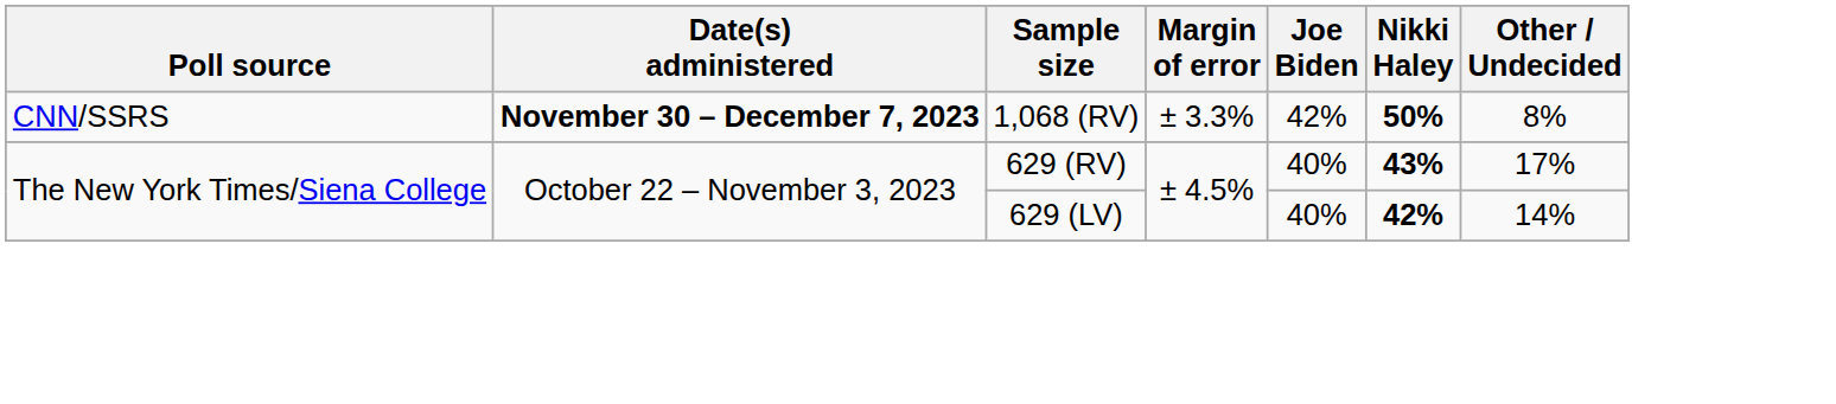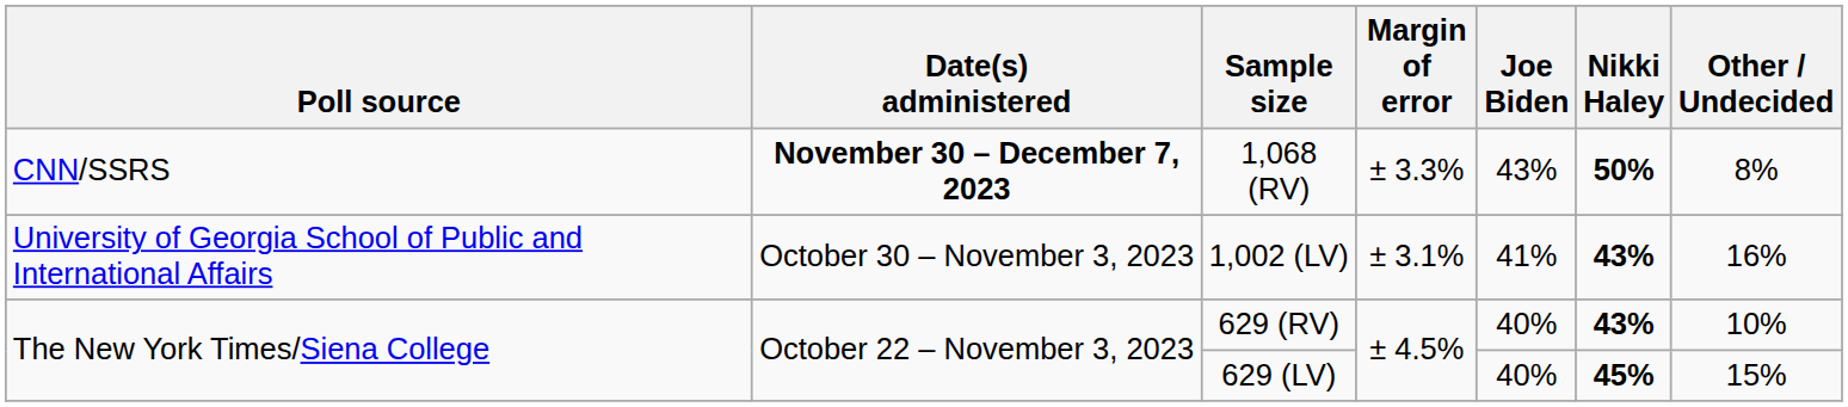1,068 (RV) | Joe Biden: 42% -> 43%
+ row: University of Georgia School of Public and International Affairs | October 30 – November 3, 2023 | 1,002 (LV) | ± 3.1% | 41% | 43% | 16%
629 (RV) | Other / Undecided: 17% -> 10%
629 (LV) | Nikki Haley: 42% -> 45%
629 (LV) | Other / Undecided: 14% -> 15%
